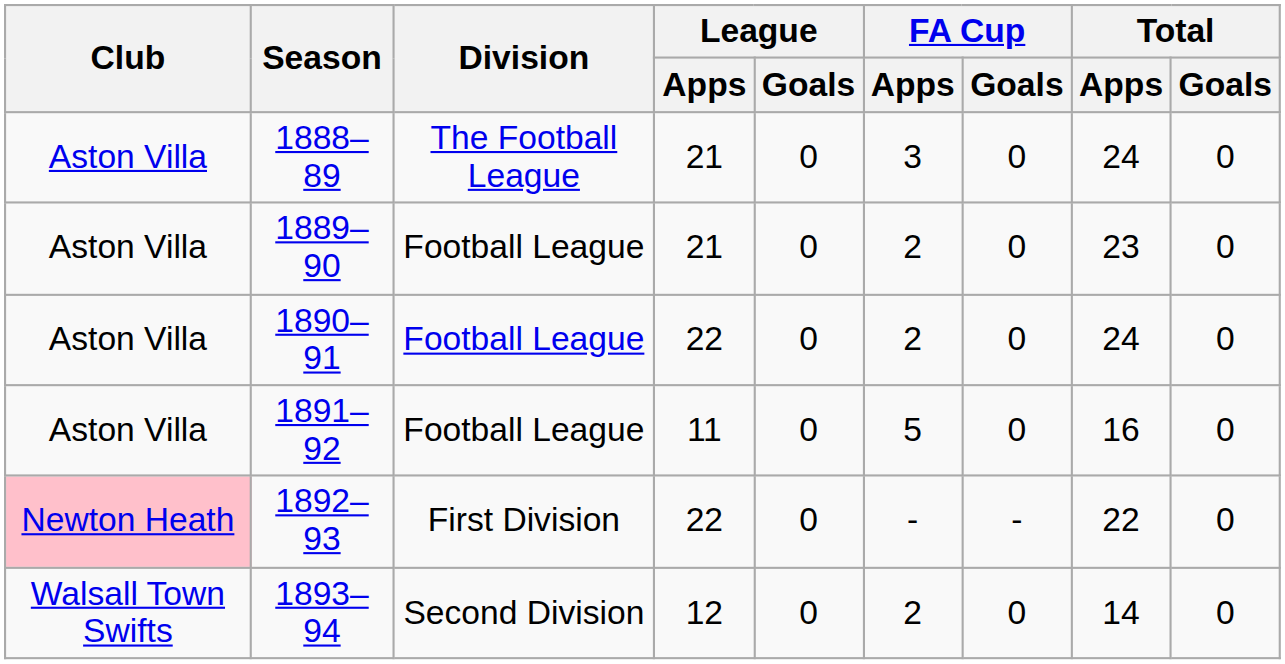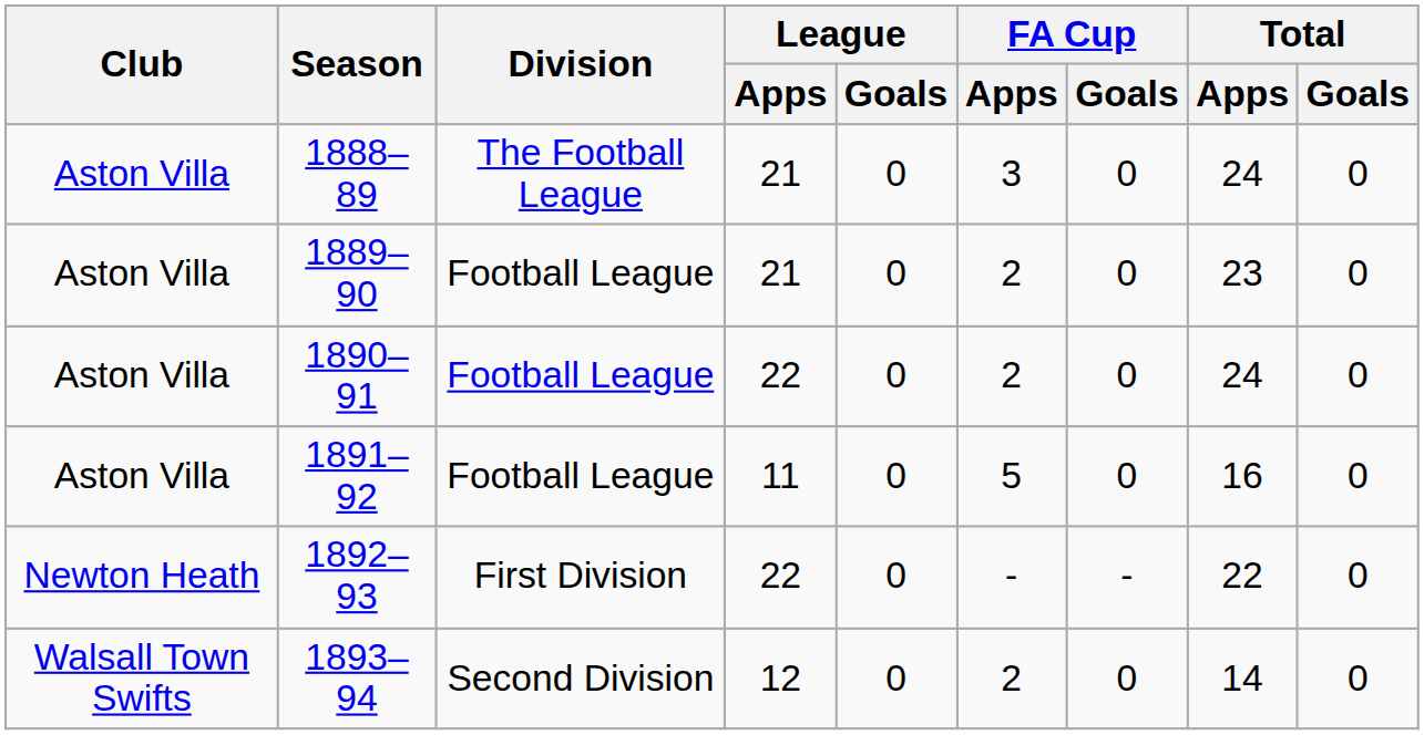1892–93 | Club: pink background -> no background
